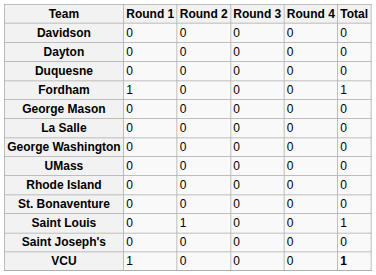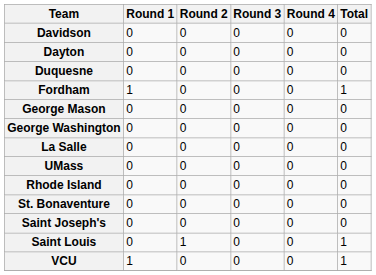rows swapped: George Washington <-> La Salle
rows swapped: Saint Joseph's <-> Saint Louis
VCU | Total: bold -> normal
